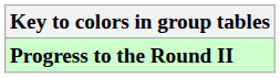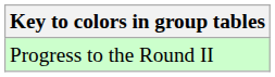row 2 | column 1: bold -> normal
